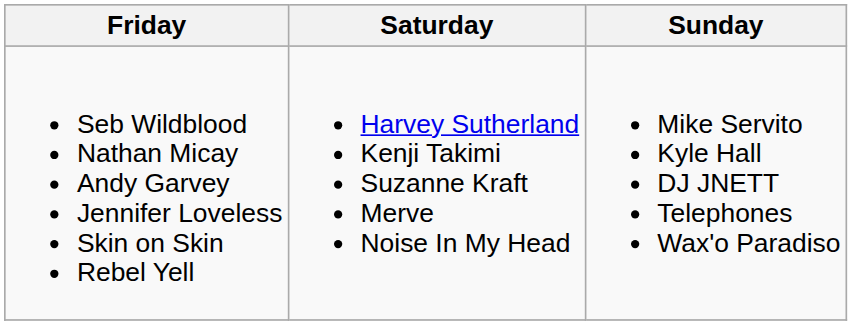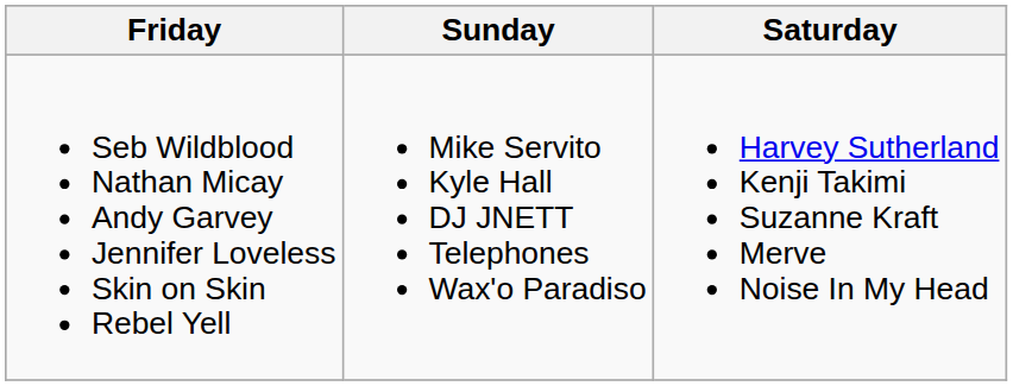columns swapped: Saturday <-> Sunday
